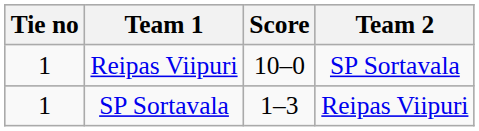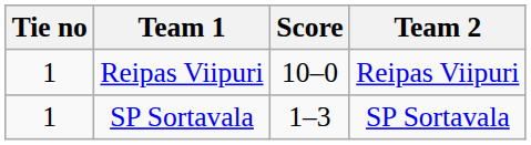row 2 | Team 2: SP Sortavala -> Reipas Viipuri
row 3 | Team 2: Reipas Viipuri -> SP Sortavala
